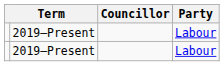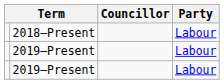+ row: 2018–Present | Labour
